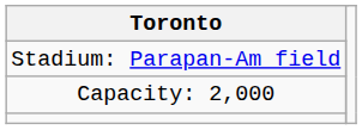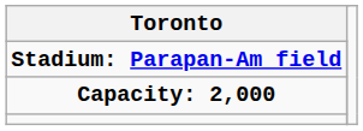Stadium: Parapan-Am field | column 1: normal -> bold
Capacity: 2,000 | column 1: normal -> bold
